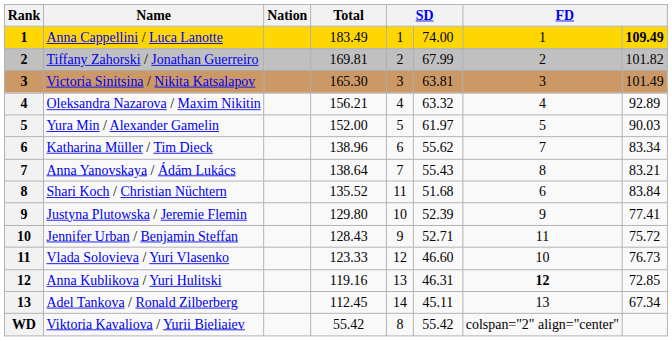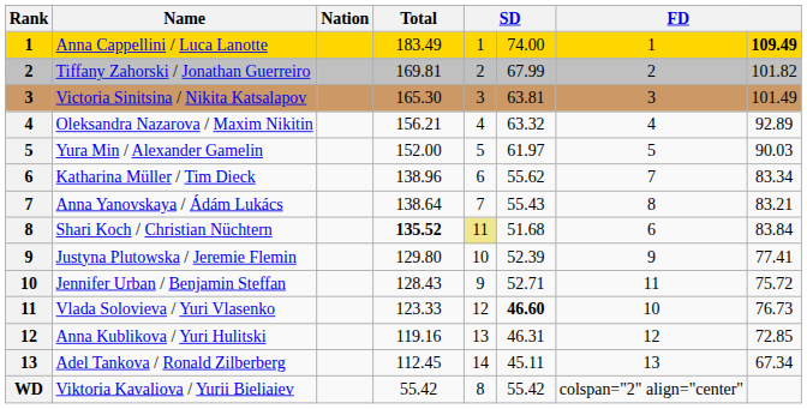Shari Koch / Christian Nüchtern | Total: normal -> bold
Shari Koch / Christian Nüchtern | column 5: no background -> khaki background
Vlada Solovieva / Yuri Vlasenko | column 6: normal -> bold
Anna Kublikova / Yuri Hulitski | column 7: bold -> normal
